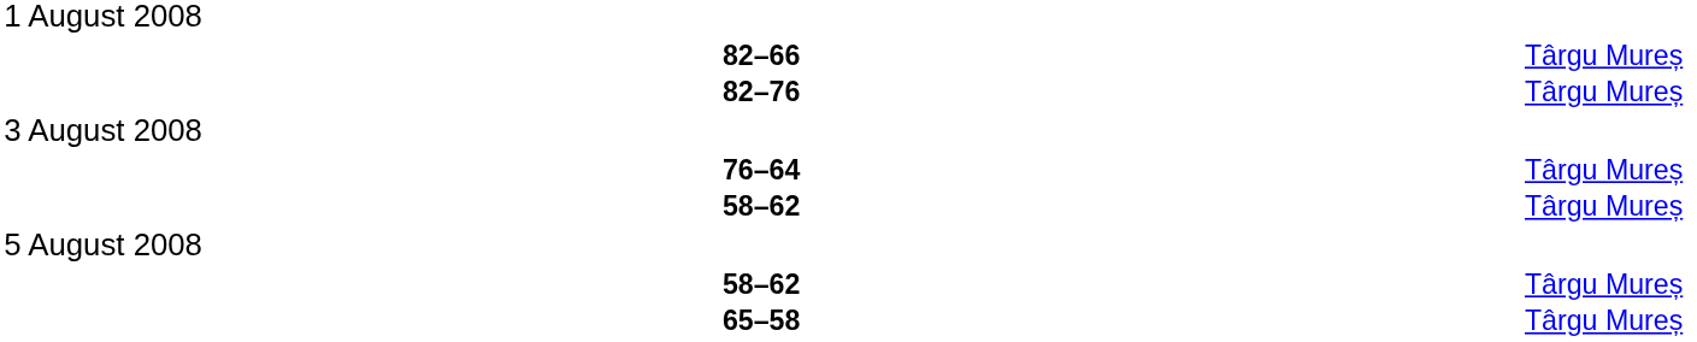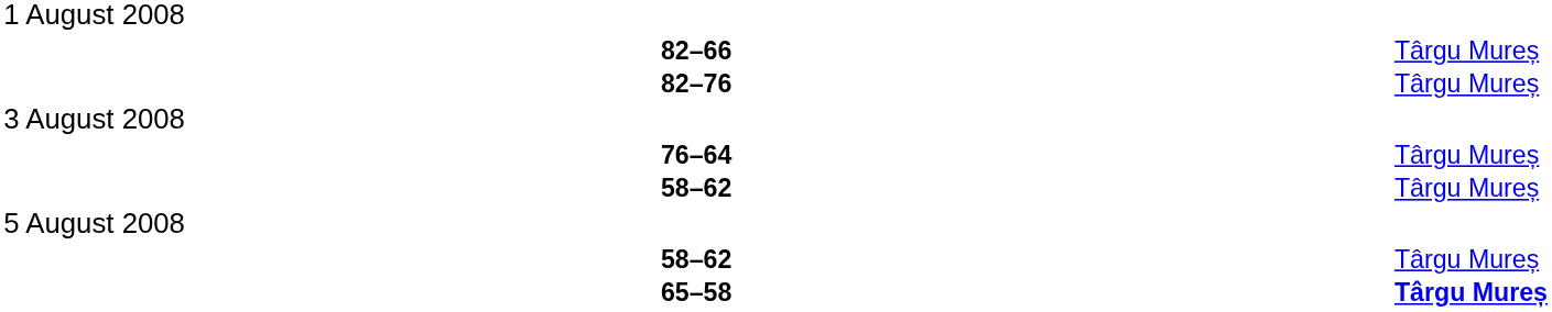65–58 | column 3: normal -> bold
